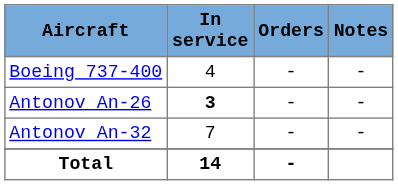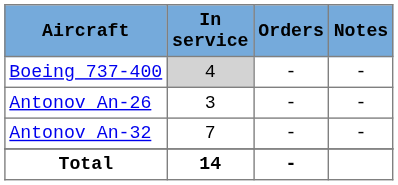Boeing 737-400 | In service: no background -> lightgrey background
Antonov An-26 | In service: bold -> normal
